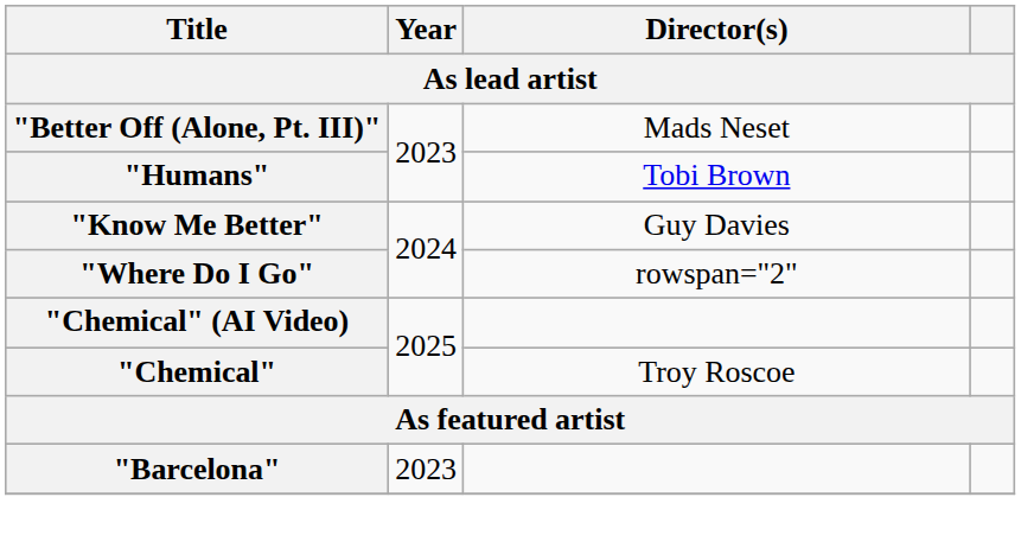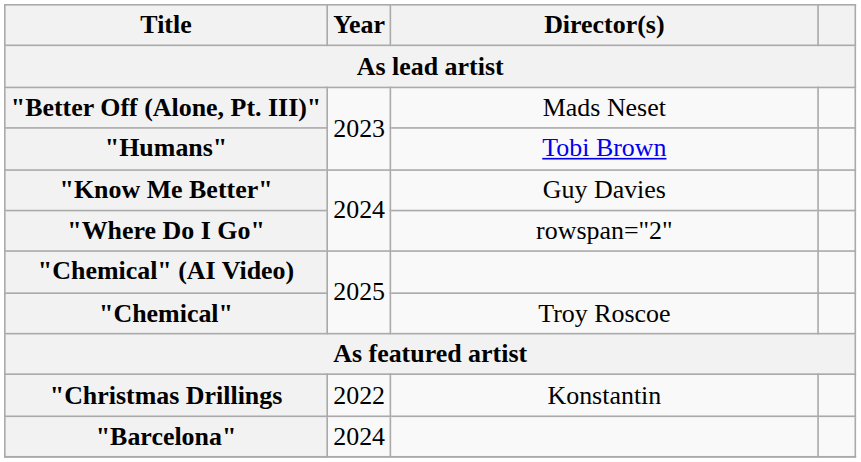+ row: "Christmas Drillings | 2022 | Konstantin
"Barcelona" | Year: 2023 -> 2024
